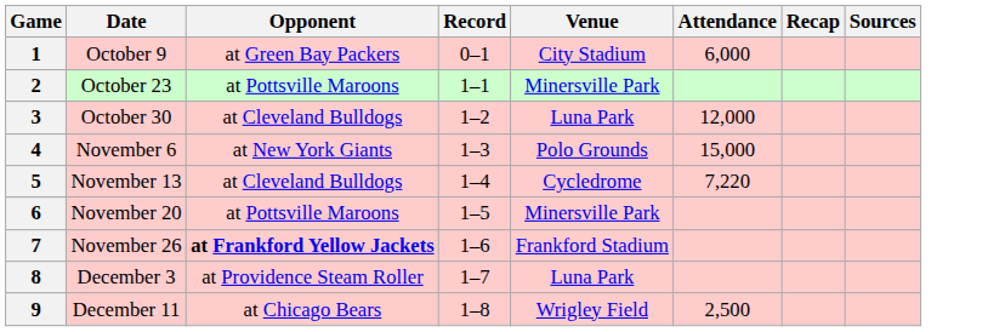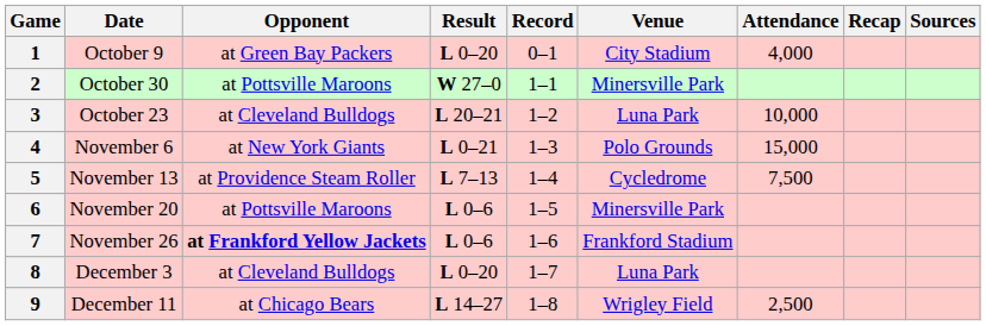+ column: Result | L 0–20 | W 27–0 | L 20–21 | L 0–21 | L 7–13 | L 0–6 | L 0–6 | L 0–20 | L 14–27
1 | Attendance: 6,000 -> 4,000
2 | Date: October 23 -> October 30
3 | Date: October 30 -> October 23
3 | Attendance: 12,000 -> 10,000
5 | Opponent: at Cleveland Bulldogs -> at Providence Steam Roller
5 | Attendance: 7,220 -> 7,500
8 | Opponent: at Providence Steam Roller -> at Cleveland Bulldogs
